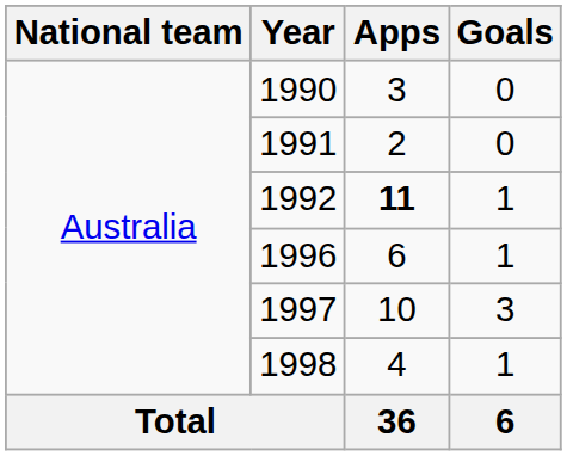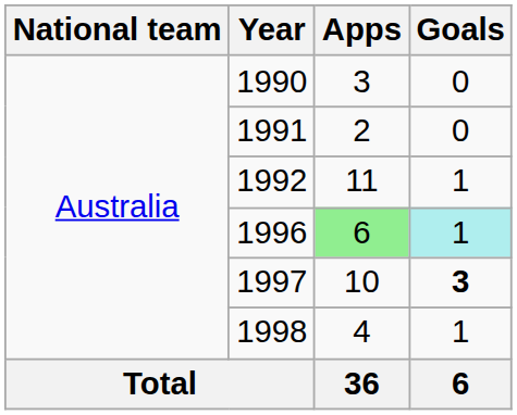1992 | Apps: bold -> normal
1996 | Apps: no background -> lightgreen background
1996 | Goals: no background -> paleturquoise background
1997 | Goals: normal -> bold
